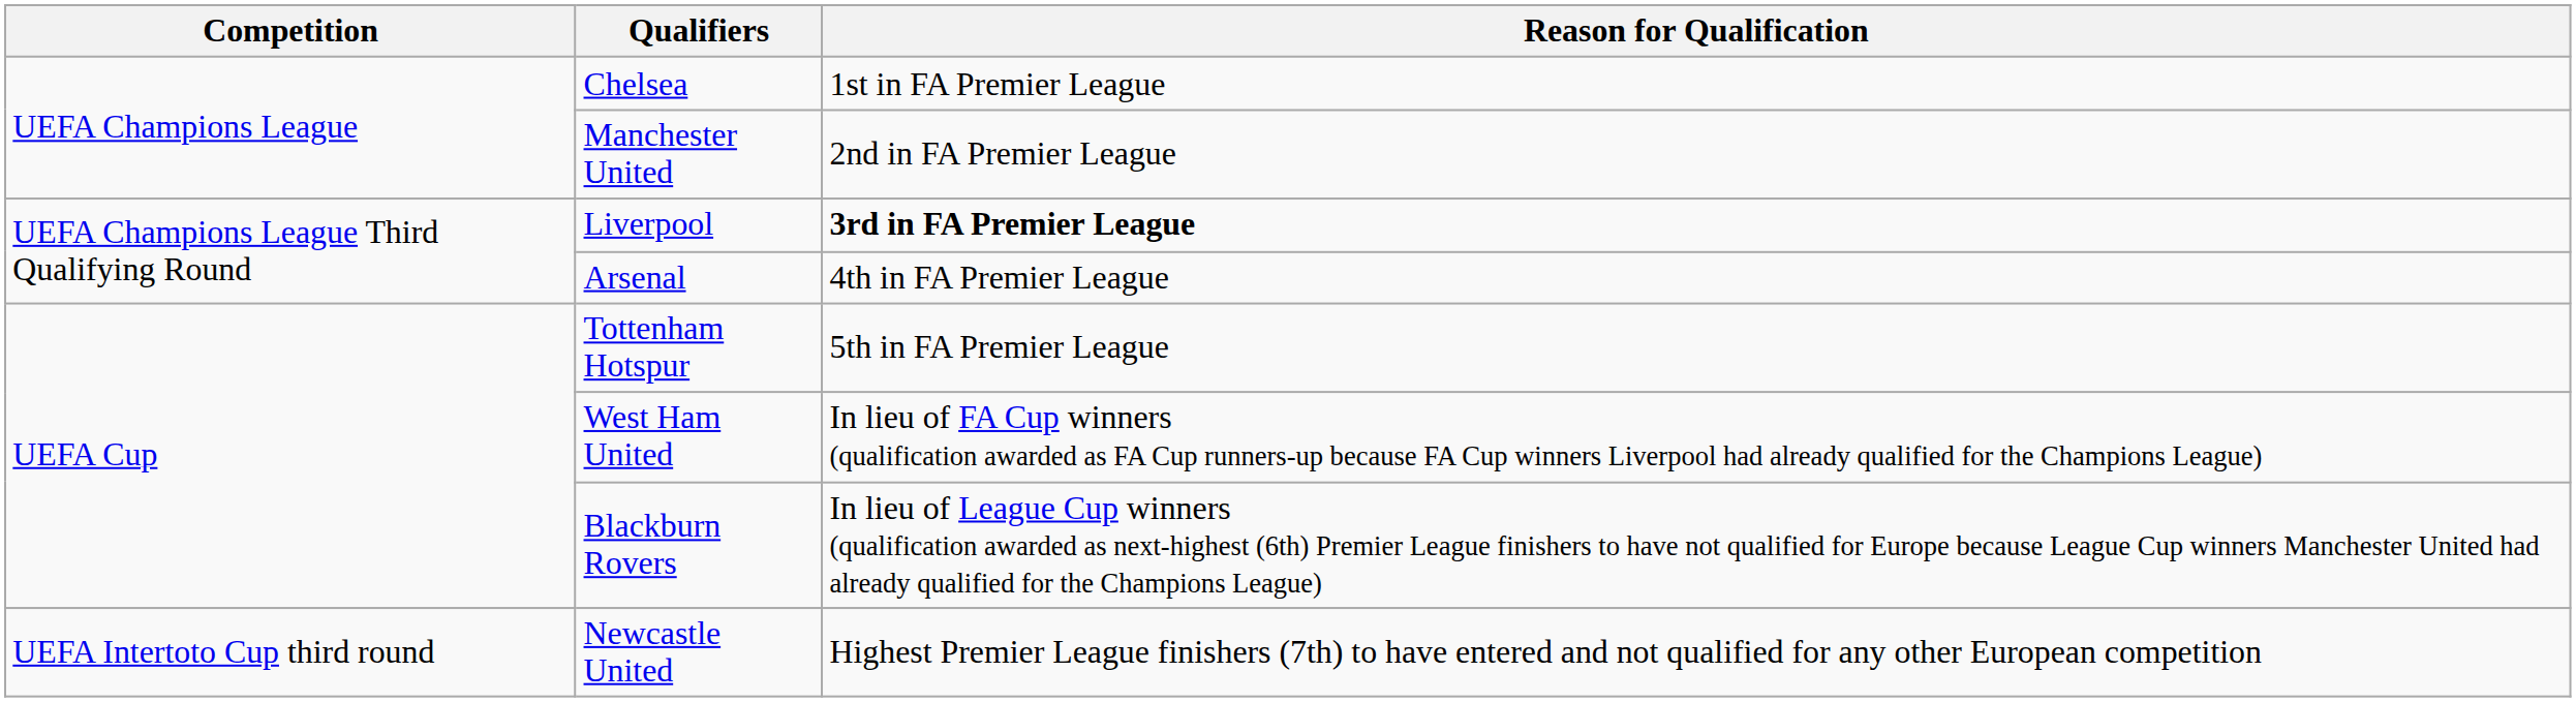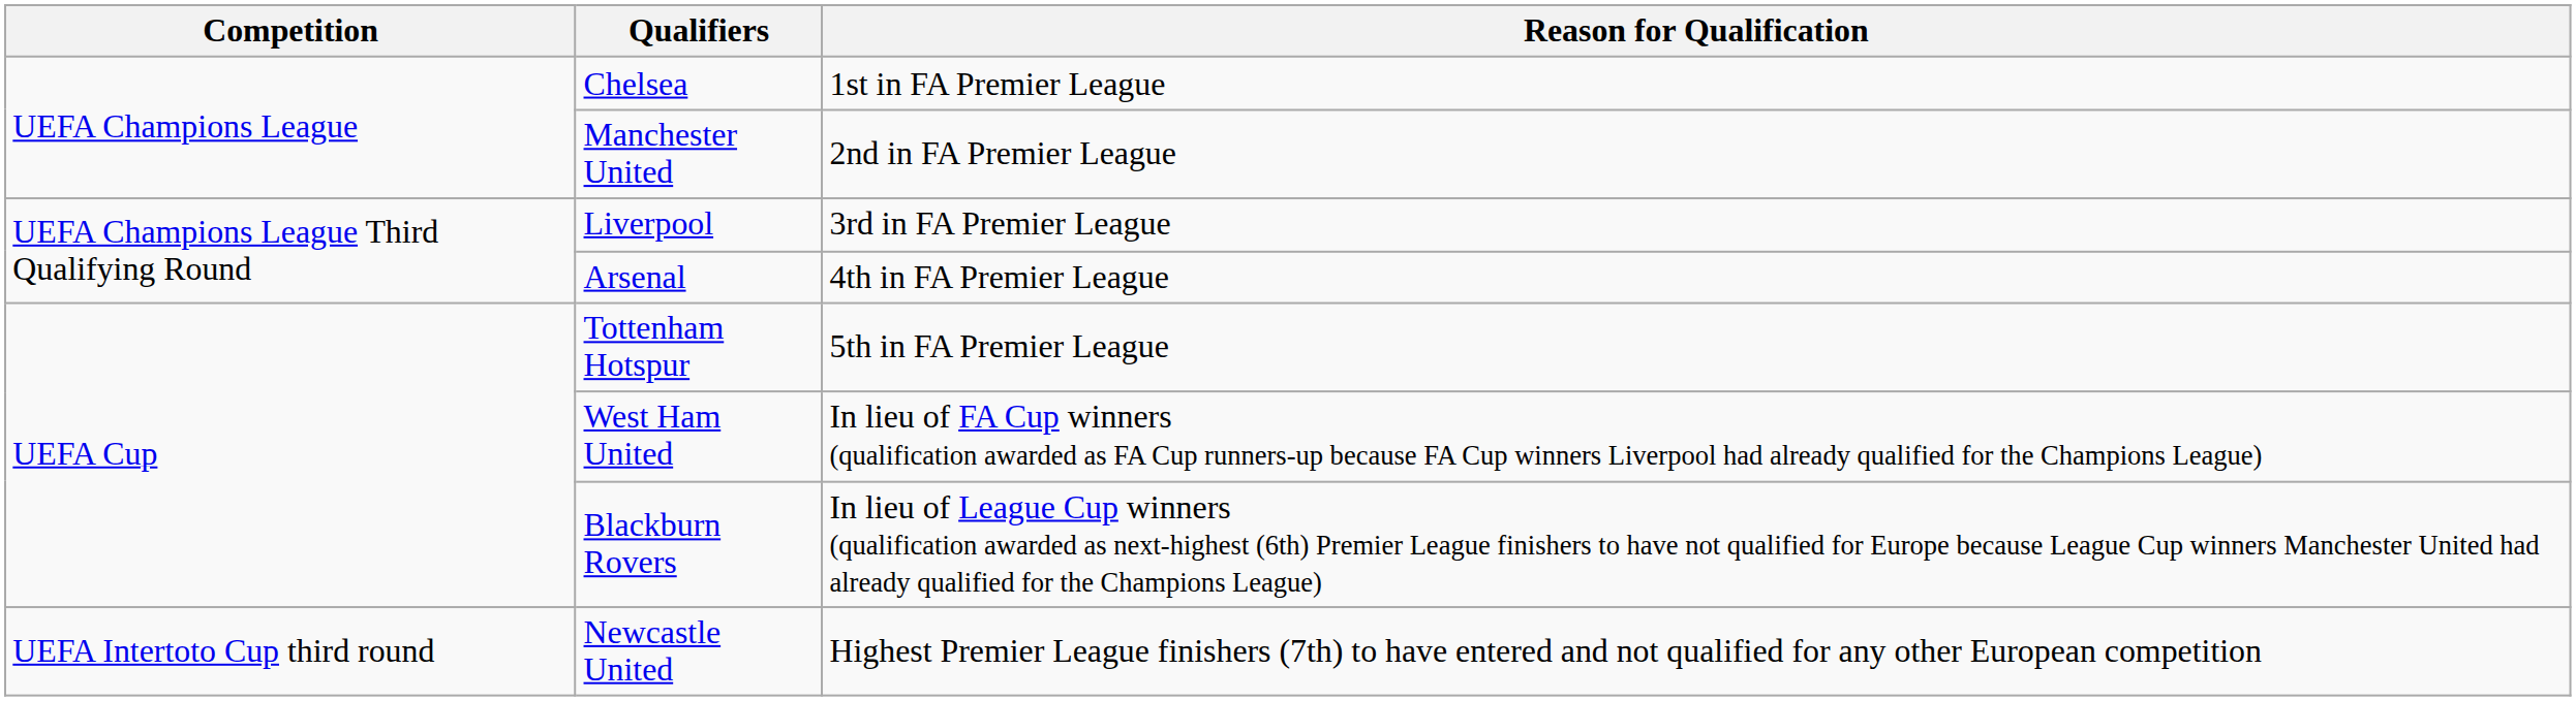Liverpool | Reason for Qualification: bold -> normal
